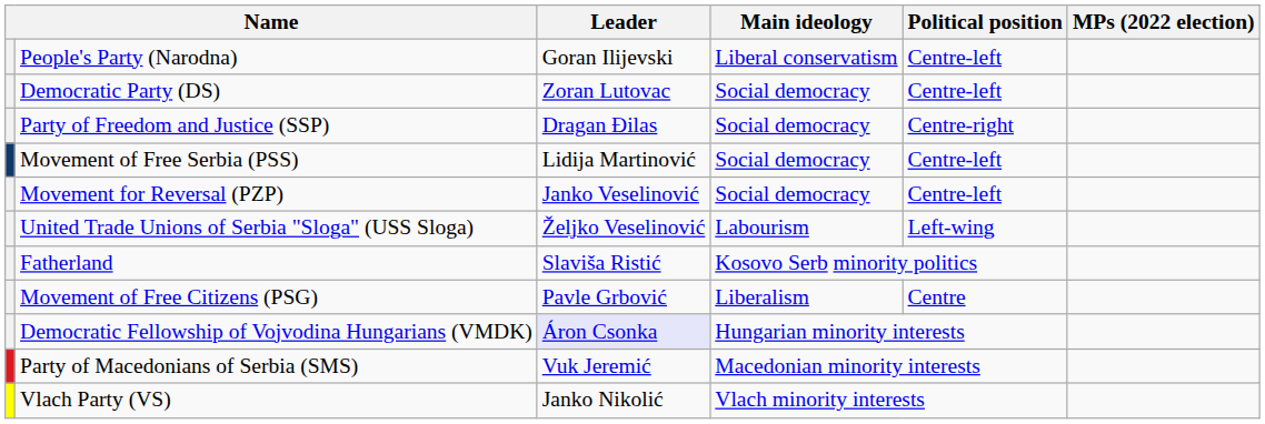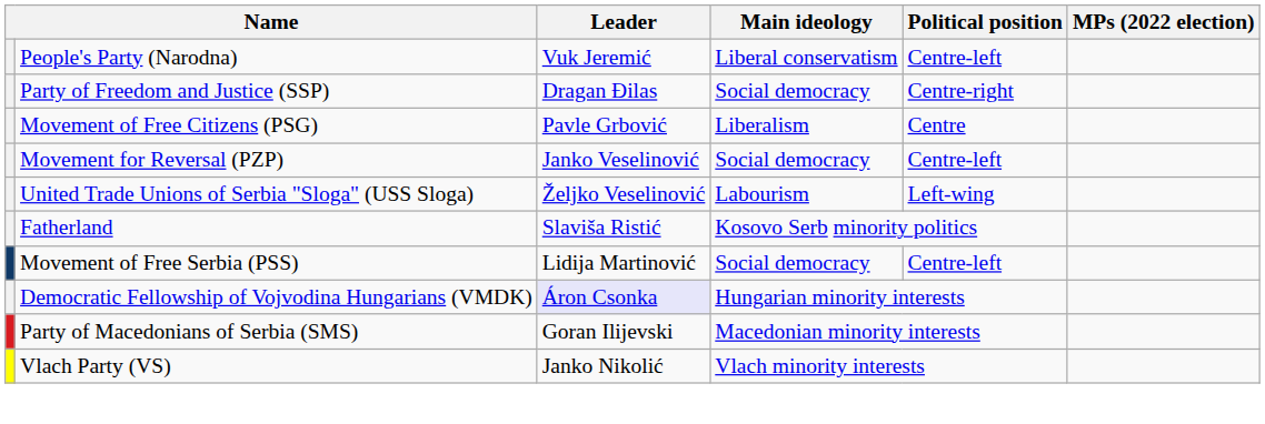People's Party (Narodna) | Leader: Goran Ilijevski -> Vuk Jeremić
- row: Democratic Party (DS) | Zoran Lutovac | Social democracy | Centre-left
rows swapped: Movement of Free Citizens (PSG) <-> Movement of Free Serbia (PSS)
Party of Macedonians of Serbia (SMS) | Leader: Vuk Jeremić -> Goran Ilijevski
